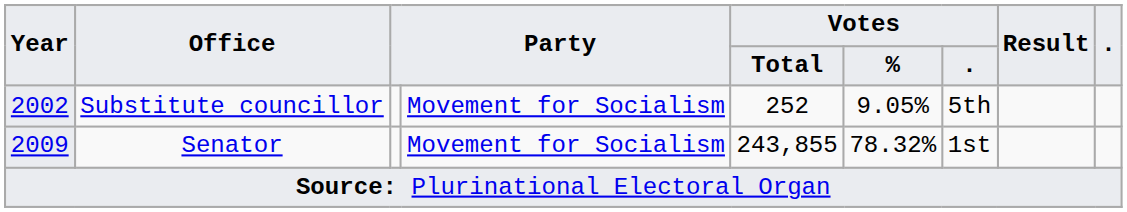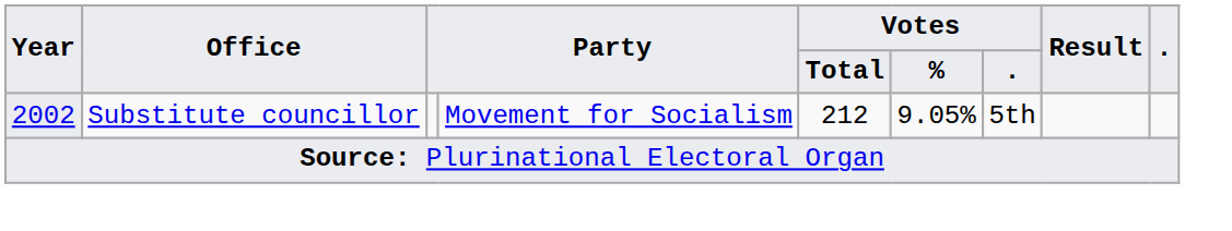Substitute councillor | Votes / Total: 252 -> 212
- row: 2009 | Senator | Movement for Socialism | 243,855 | 78.32% | 1st
